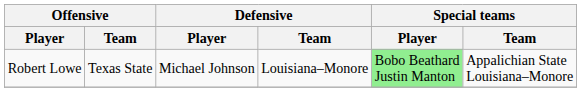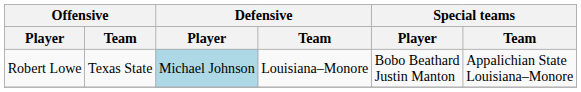Robert Lowe | Defensive / Player: no background -> lightblue background
Robert Lowe | Special teams / Player: lightgreen background -> no background
